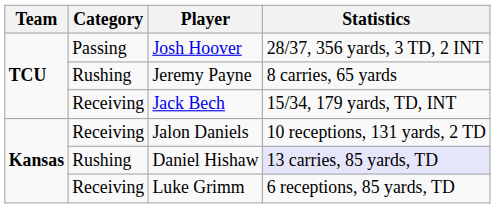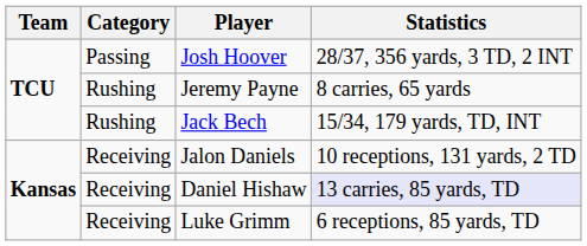Jack Bech | Category: Receiving -> Rushing
Daniel Hishaw | Category: Rushing -> Receiving
